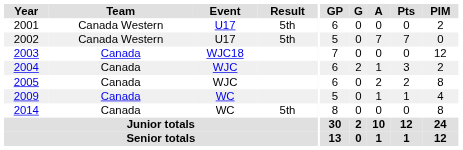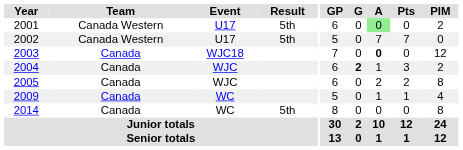2001 | A: no background -> lightgreen background
2003 | A: normal -> bold
2004 | G: normal -> bold
